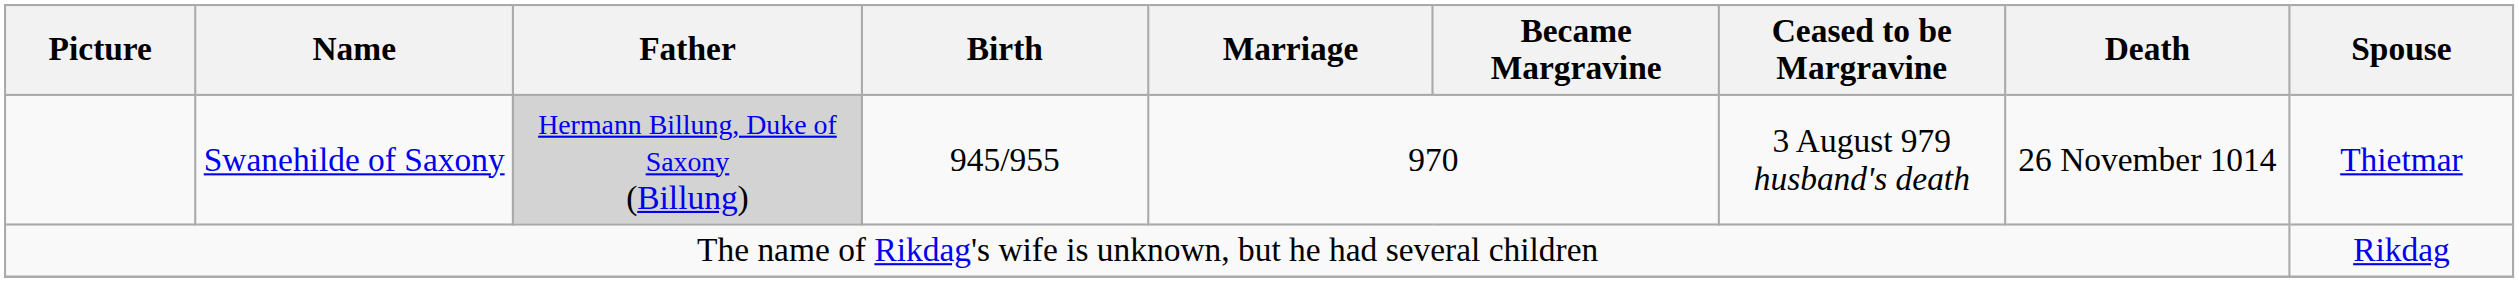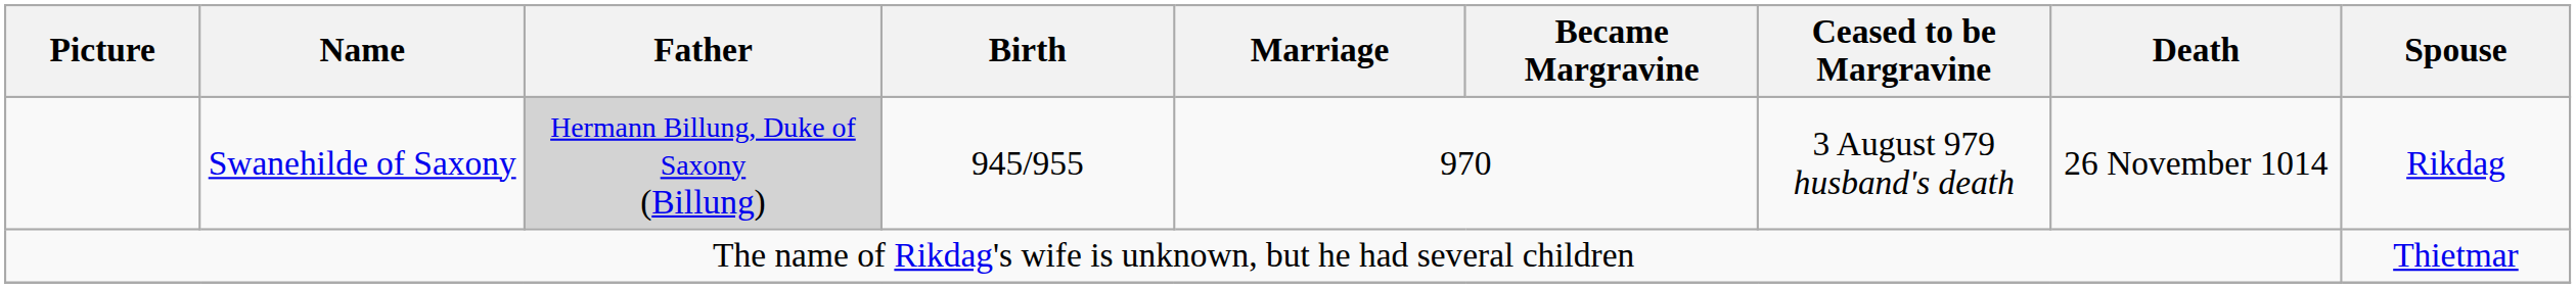row 2 | Spouse: Thietmar -> Rikdag
row 3 | Spouse: Rikdag -> Thietmar
